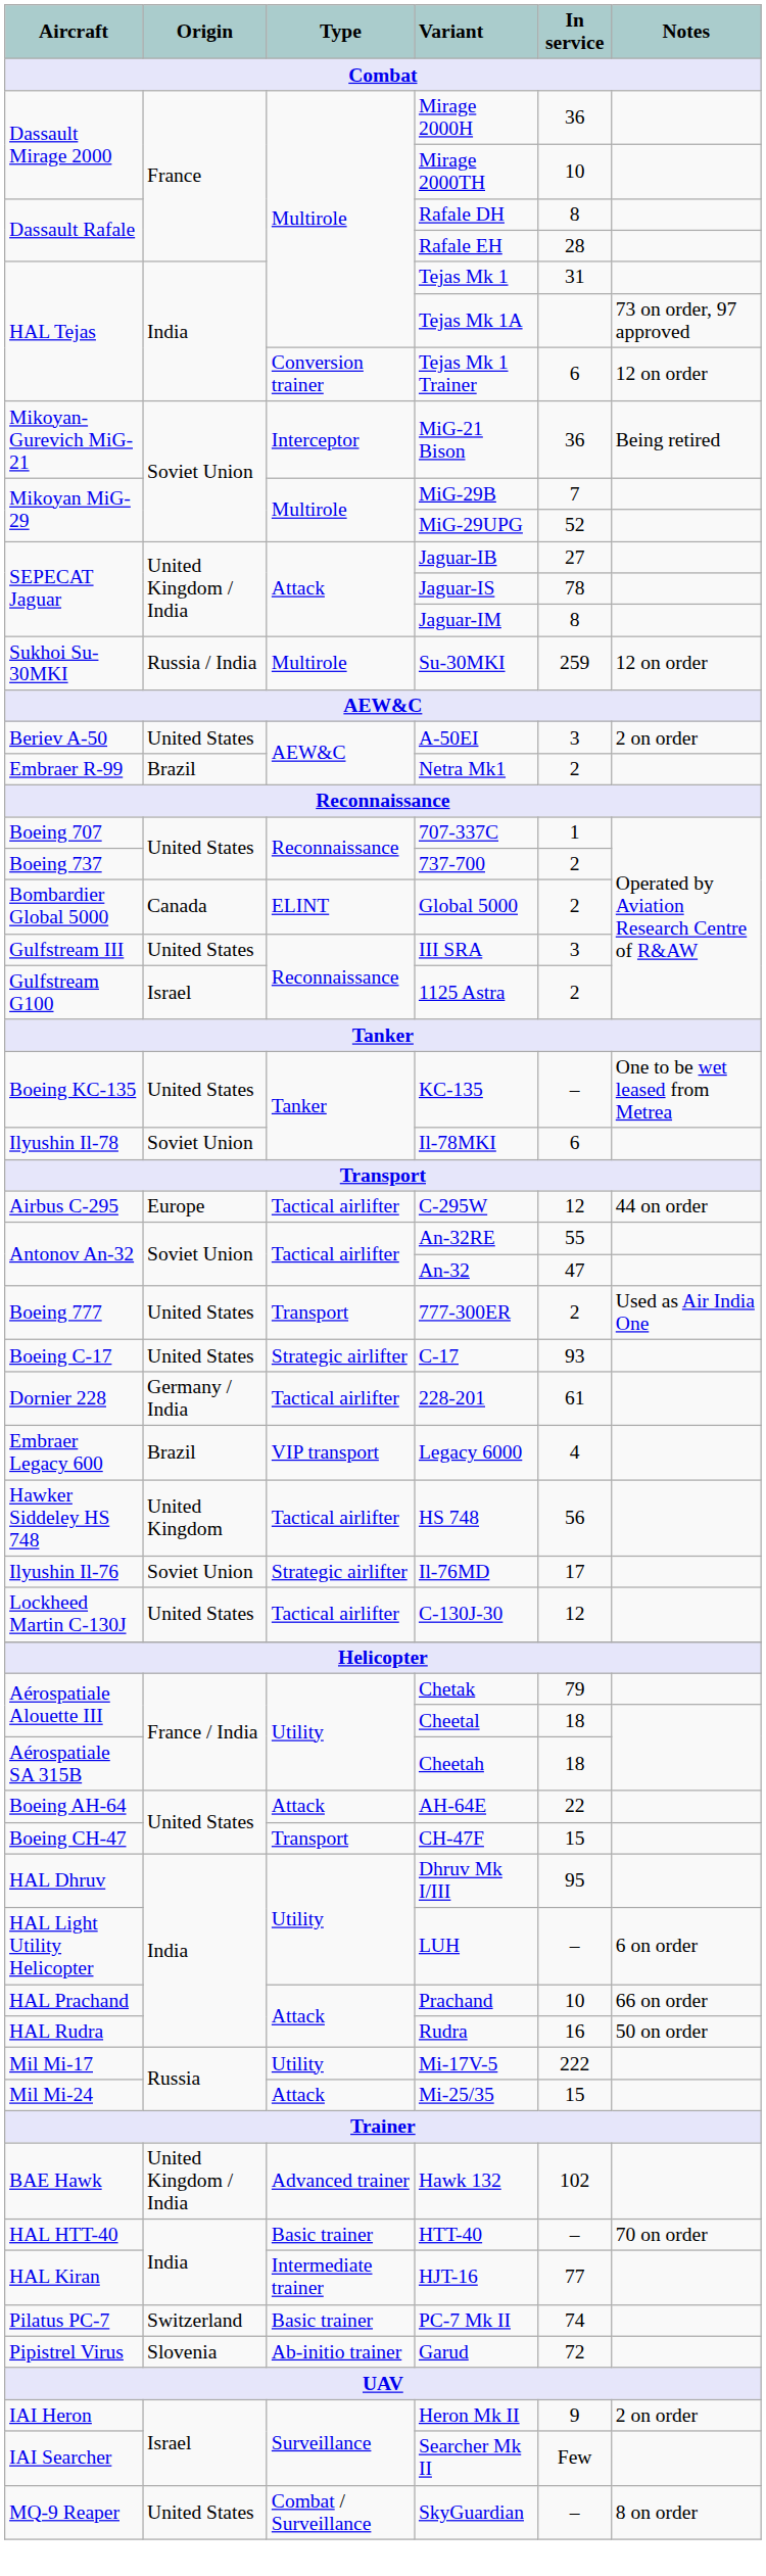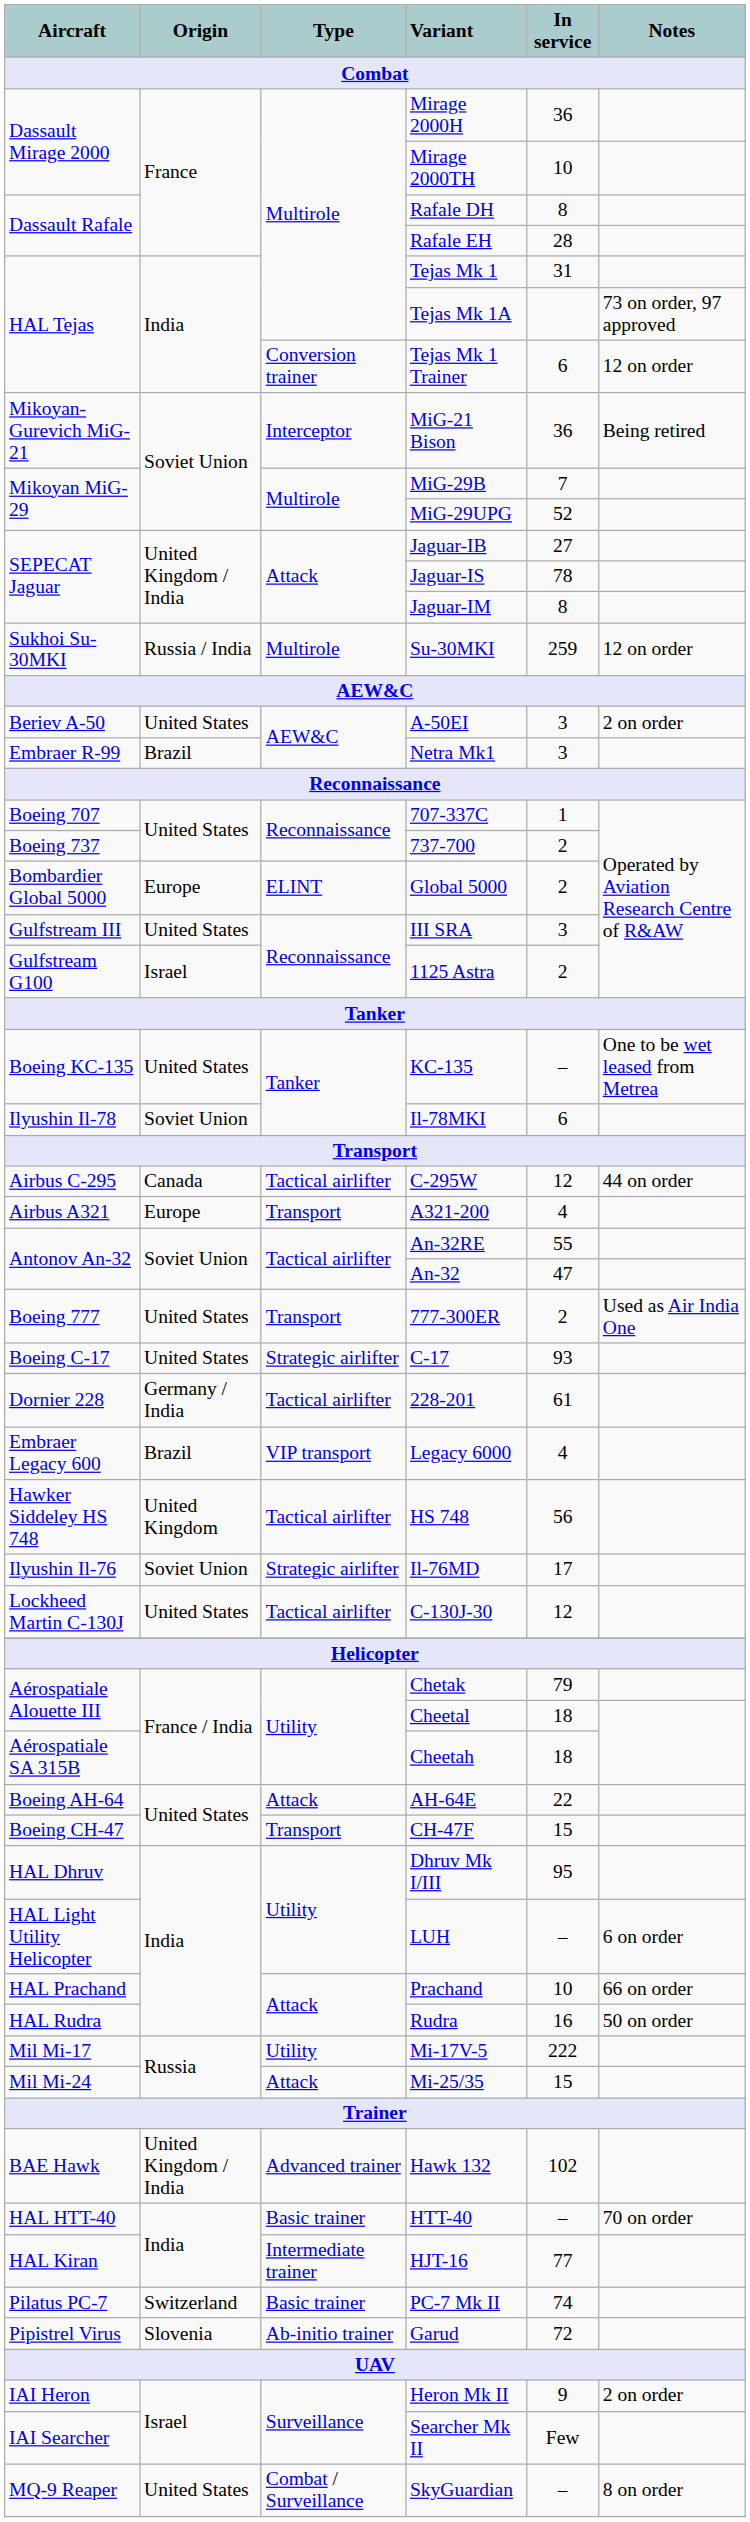Netra Mk1 | In service: 2 -> 3
Global 5000 | Origin: Canada -> Europe
C-295W | Origin: Europe -> Canada
+ row: Airbus A321 | Europe | Transport | A321-200 | 4
